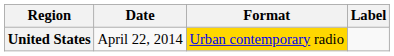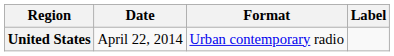United States | Format: gold background -> no background
